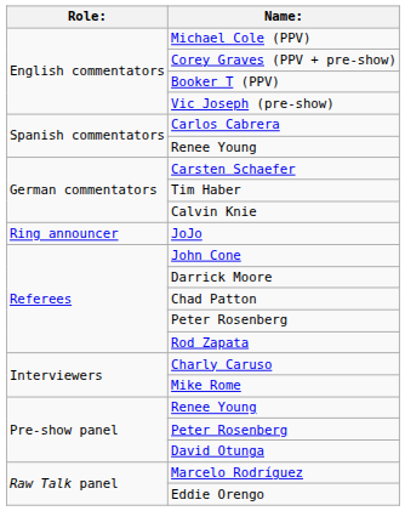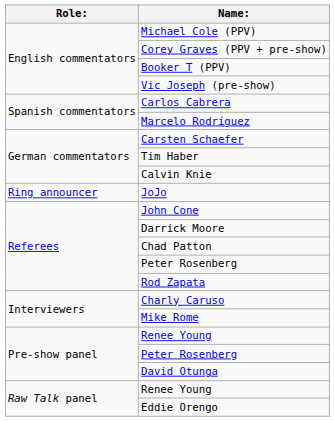row 7 | Name:: Renee Young -> Marcelo Rodríguez
row 22 | Name:: Marcelo Rodríguez -> Renee Young
